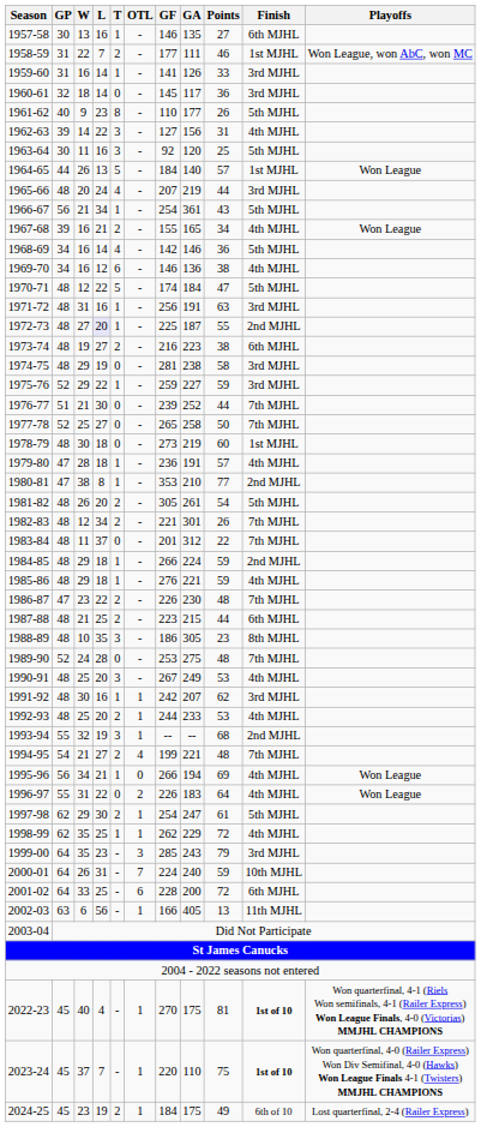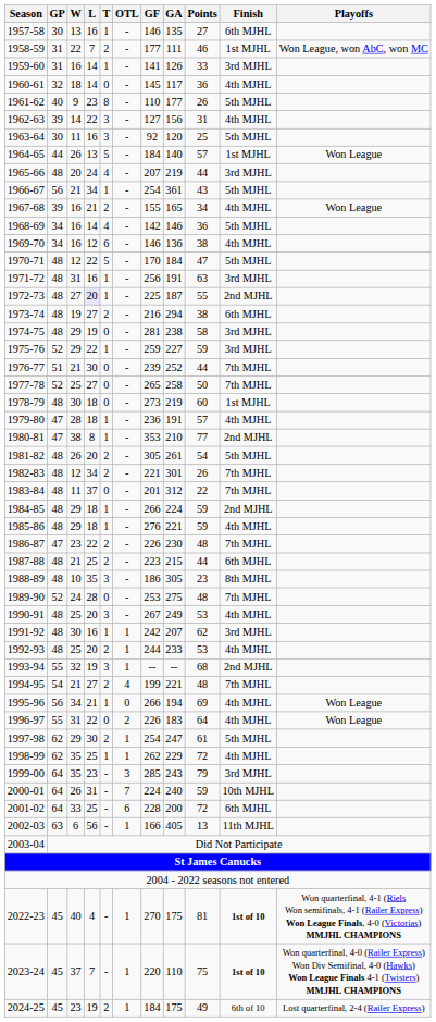1960-61 | Finish: 3rd MJHL -> 4th MJHL
1970-71 | GF: 174 -> 170
1973-74 | GA: 223 -> 294
